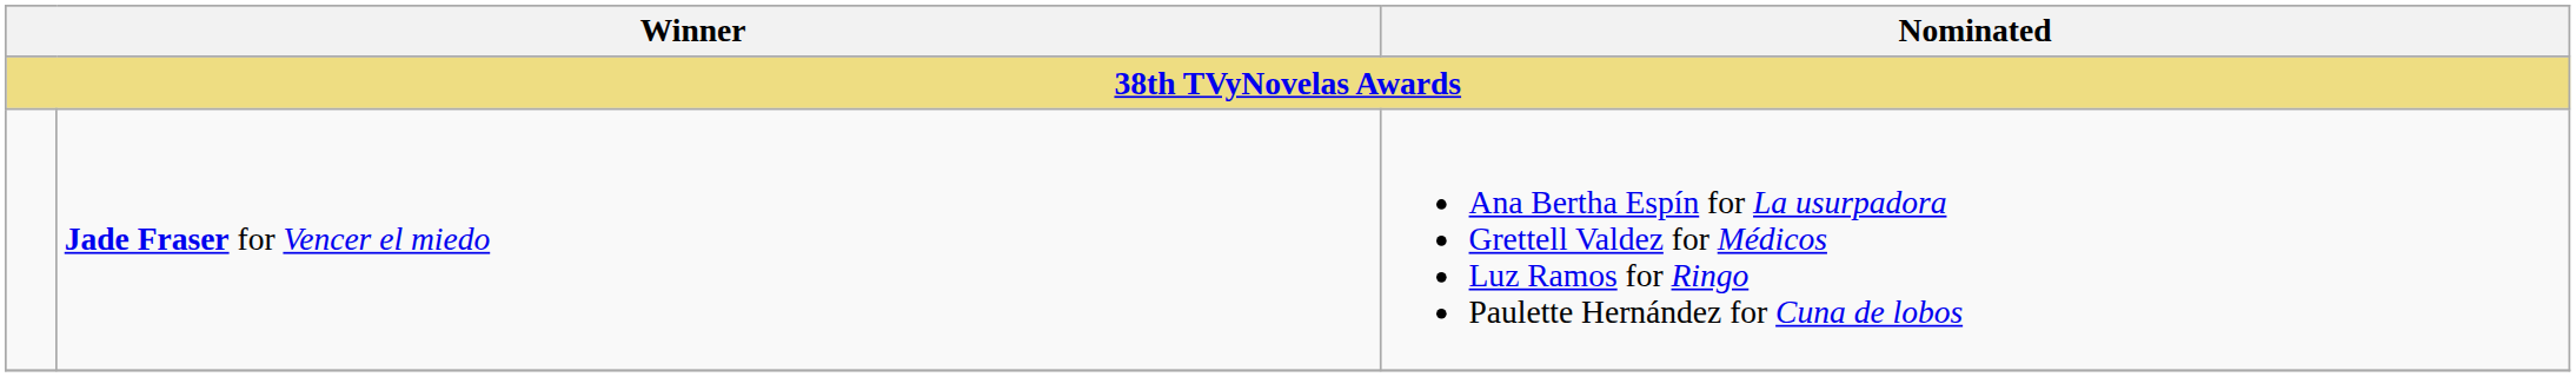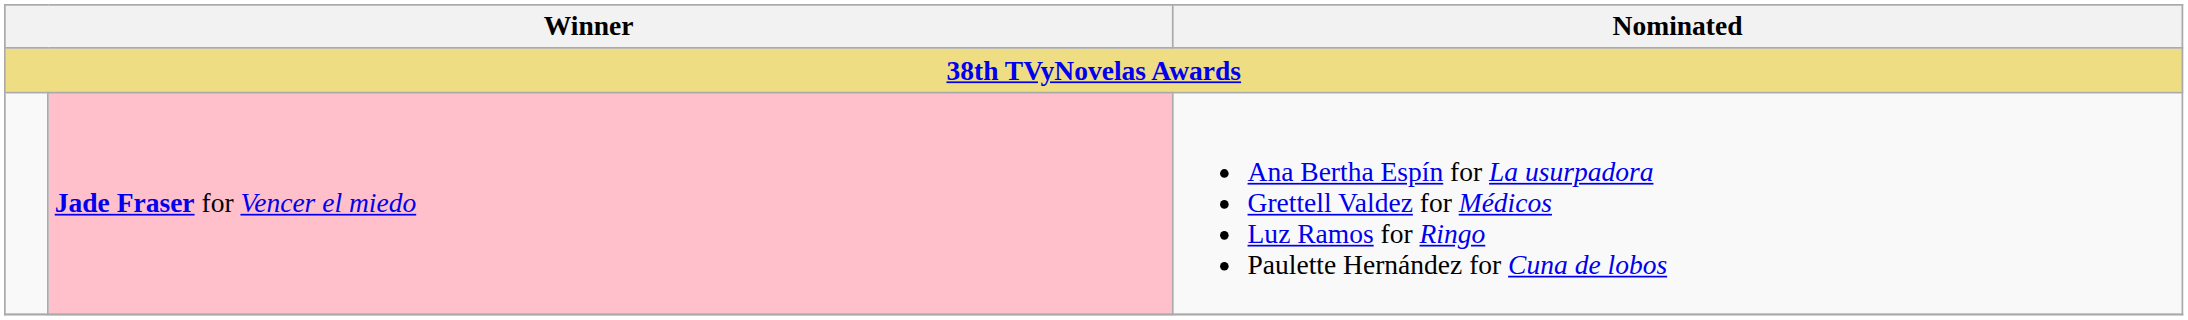Jade Fraser for Vencer el miedo | column 2: no background -> pink background
